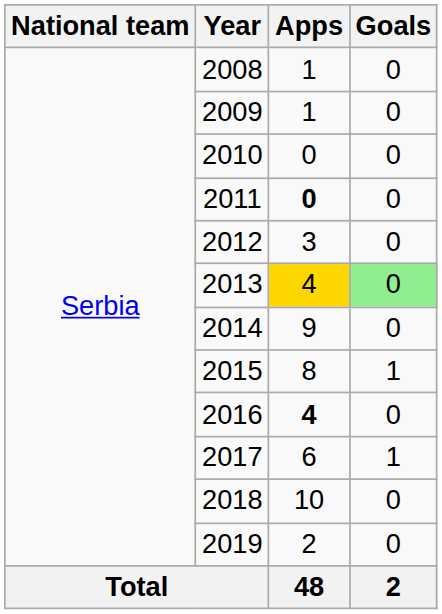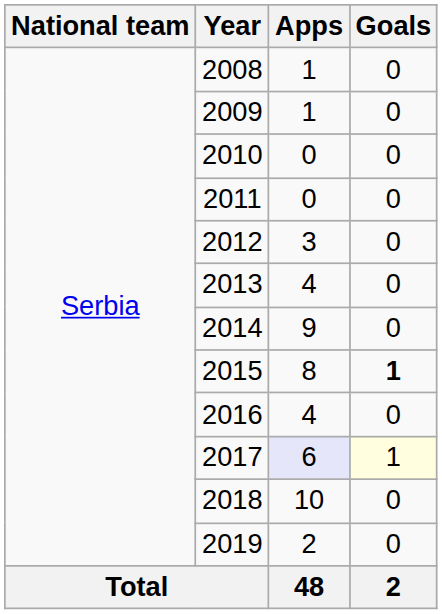2011 | Apps: bold -> normal
2013 | Apps: gold background -> no background
2013 | Goals: lightgreen background -> no background
2015 | Goals: normal -> bold
2016 | Apps: bold -> normal
2017 | Apps: no background -> lavender background
2017 | Goals: no background -> lightyellow background
